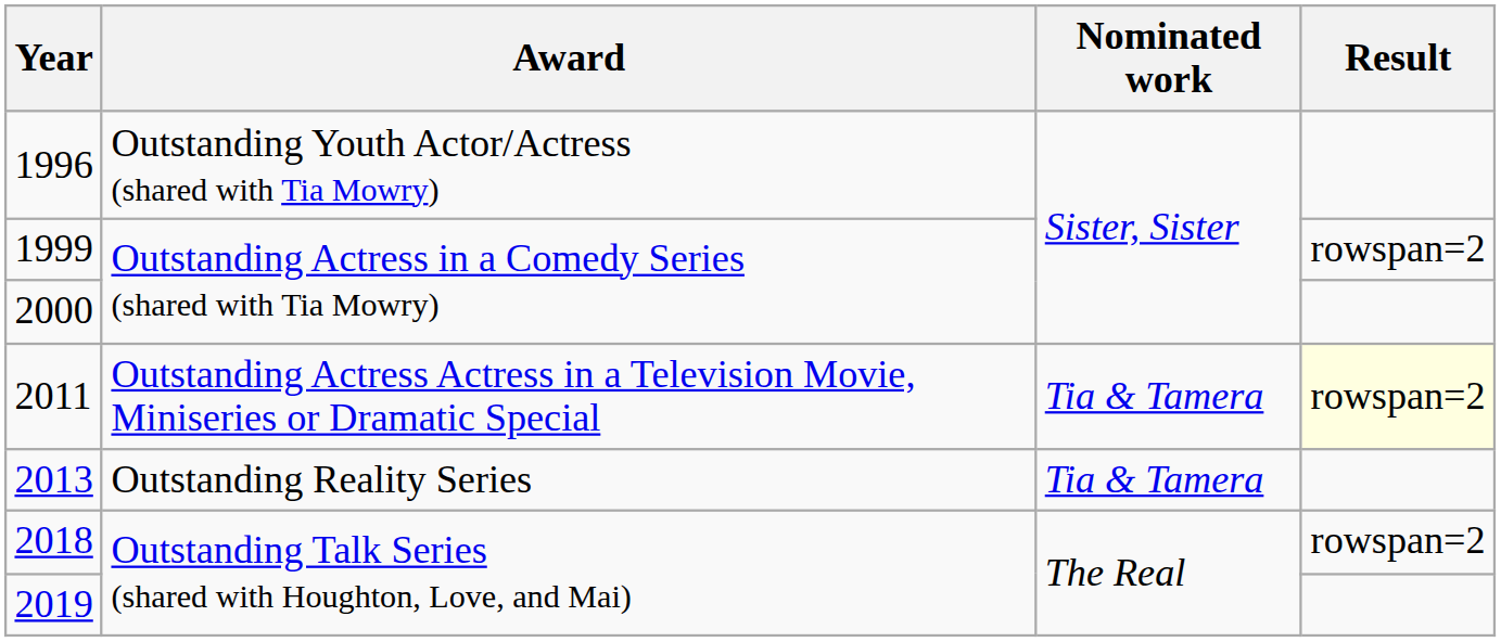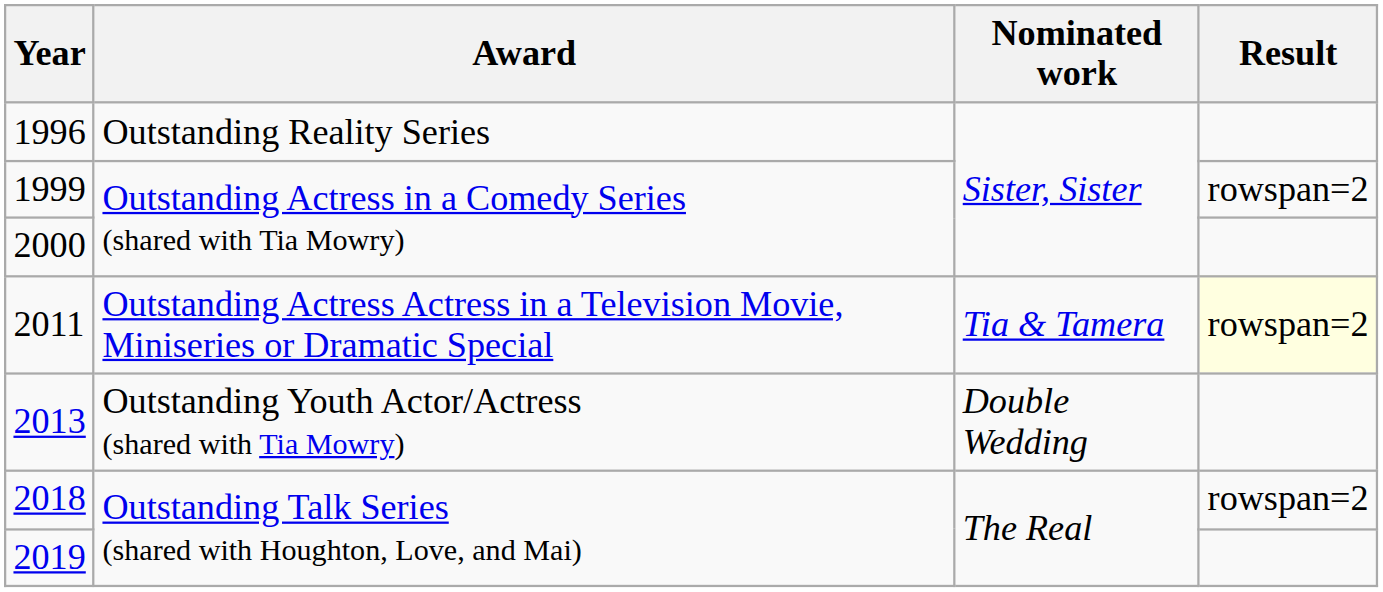1996 | Award: Outstanding Youth Actor/Actress (shared with Tia Mowry) -> Outstanding Reality Series
2013 | Award: Outstanding Reality Series -> Outstanding Youth Actor/Actress (shared with Tia Mowry)
2013 | Nominated work: Tia & Tamera -> Double Wedding
